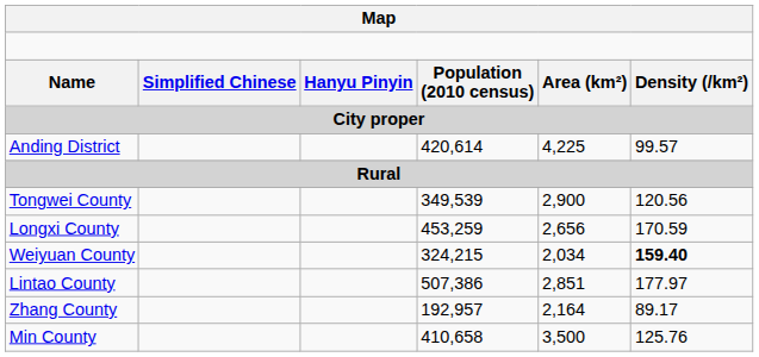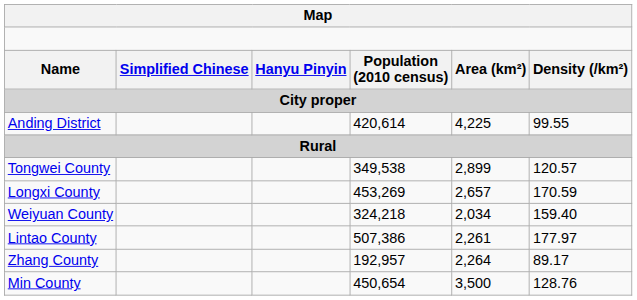Anding District | column 6: 99.57 -> 99.55
Tongwei County | column 4: 349,539 -> 349,538
Tongwei County | column 5: 2,900 -> 2,899
Tongwei County | column 6: 120.56 -> 120.57
Longxi County | column 4: 453,259 -> 453,269
Longxi County | column 5: 2,656 -> 2,657
Weiyuan County | column 4: 324,215 -> 324,218
Weiyuan County | column 6: bold -> normal
Lintao County | column 5: 2,851 -> 2,261
Zhang County | column 5: 2,164 -> 2,264
Min County | column 4: 410,658 -> 450,654
Min County | column 6: 125.76 -> 128.76
